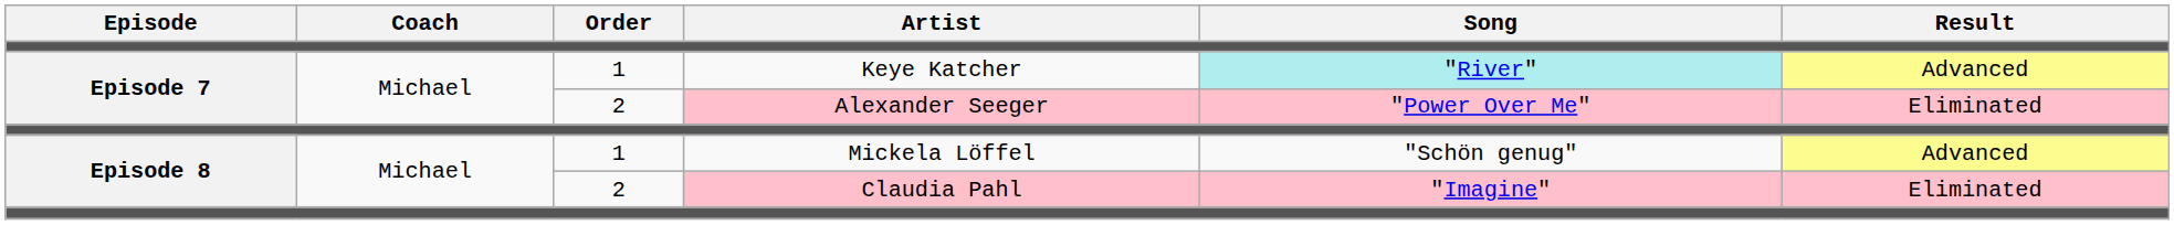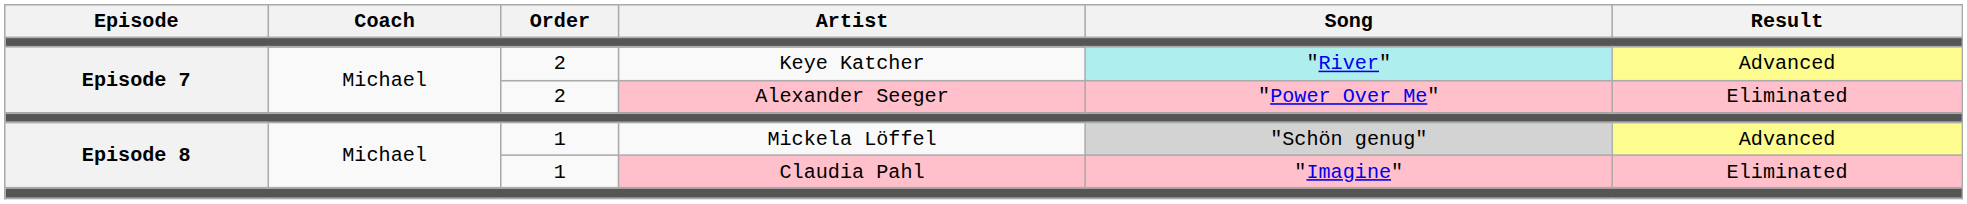Keye Katcher | Order: 1 -> 2
Mickela Löffel | Song: no background -> lightgrey background
Claudia Pahl | Order: 2 -> 1
